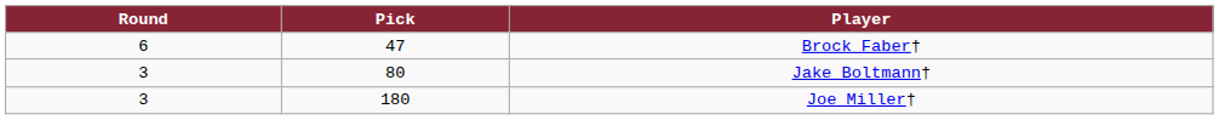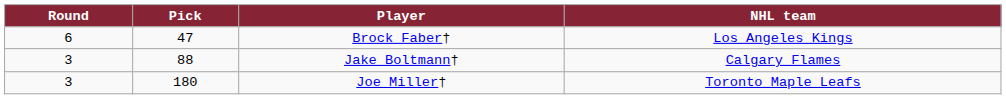+ column: NHL team | Los Angeles Kings | Calgary Flames | Toronto Maple Leafs
Jake Boltmann† | Pick: 80 -> 88
